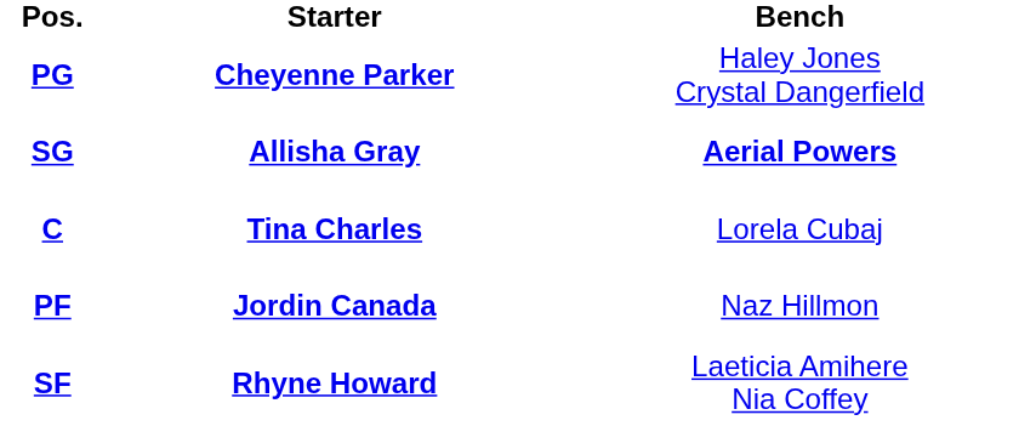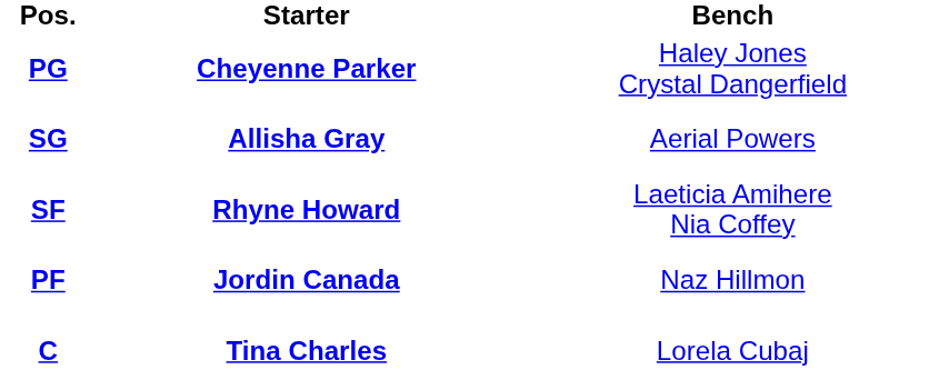SG | Bench: bold -> normal
rows swapped: SF <-> C
